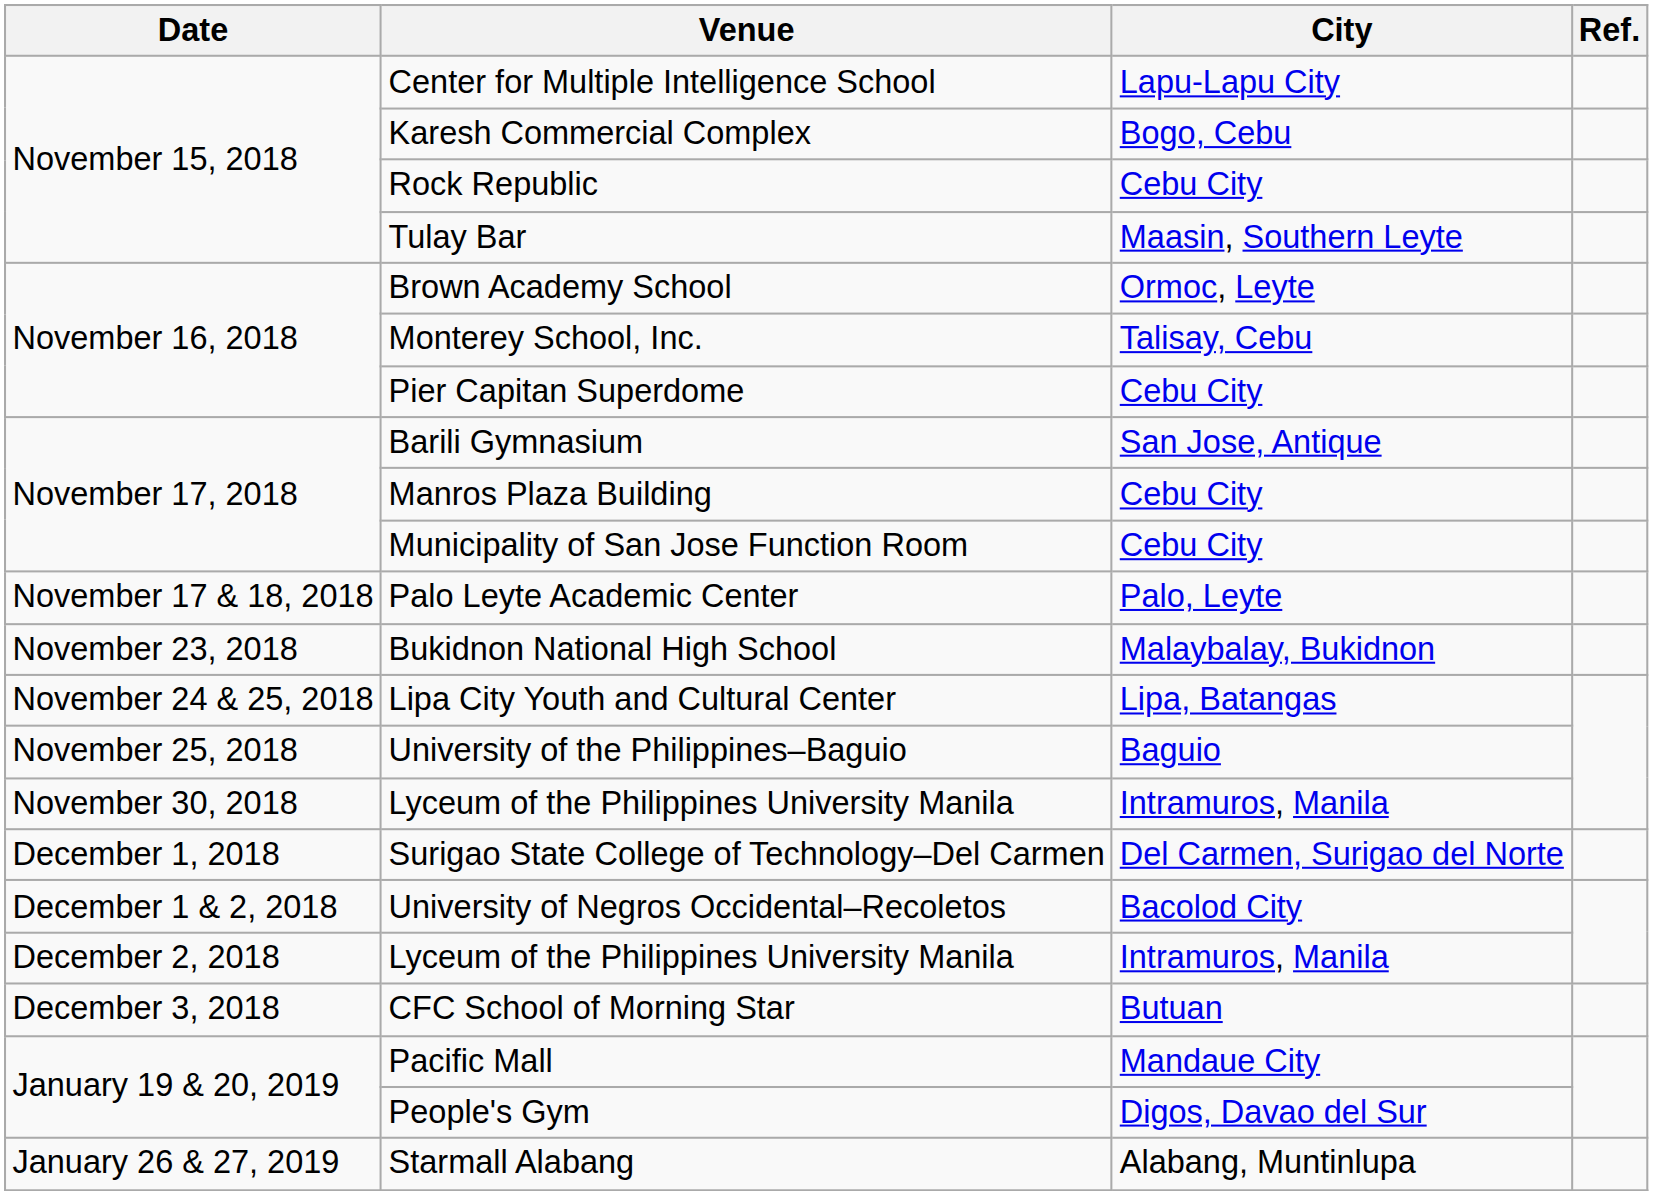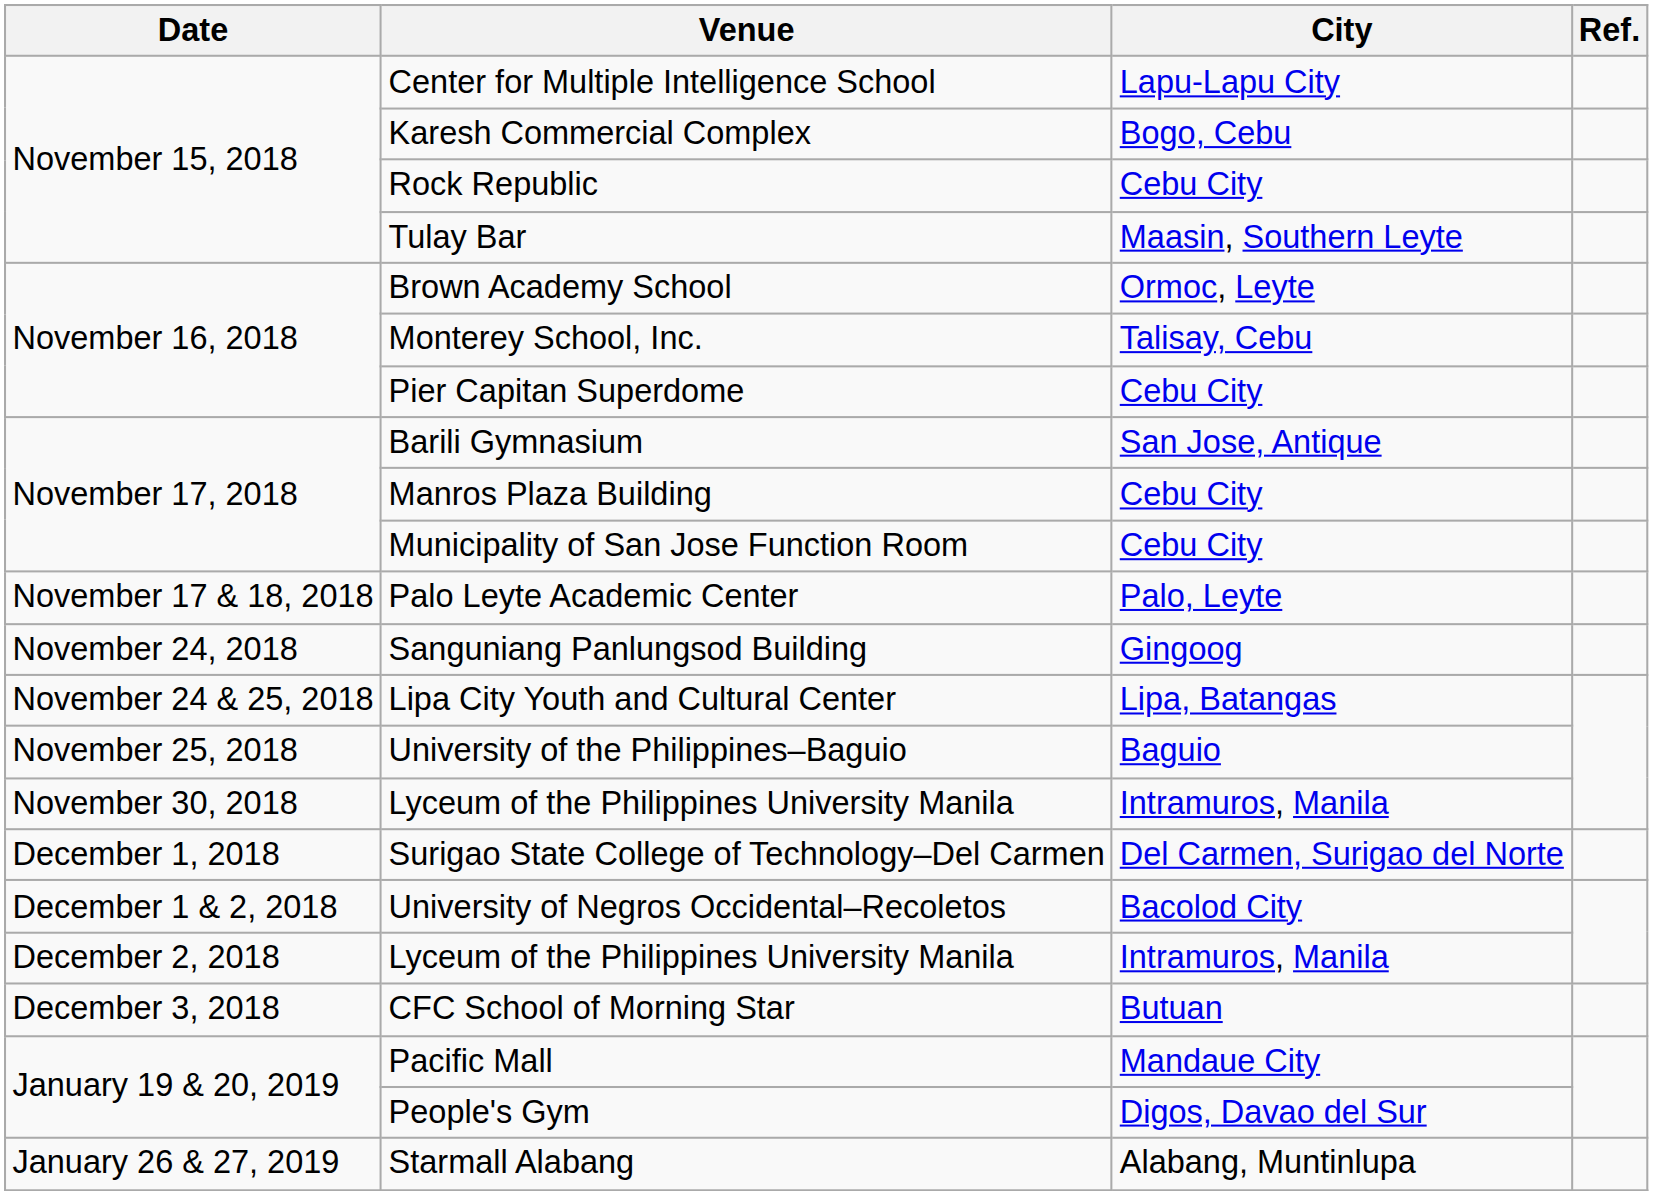- row: November 23, 2018 | Bukidnon National High School | Malaybalay, Bukidnon
+ row: November 24, 2018 | Sanguniang Panlungsod Building | Gingoog
